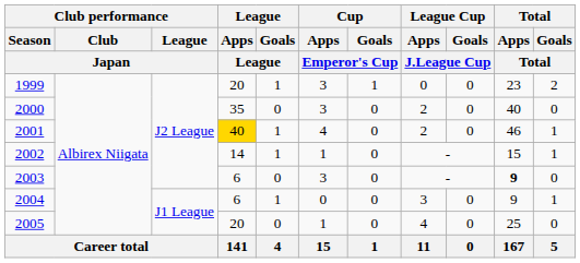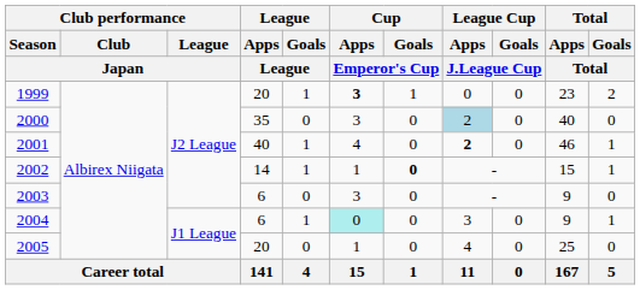1999 | Cup / Apps / Emperor's Cup: normal -> bold
2000 | League Cup / Apps / J.League Cup: no background -> lightblue background
2001 | League / Apps / League: gold background -> no background
2001 | League Cup / Apps / J.League Cup: normal -> bold
2002 | Cup / Goals / Emperor's Cup: normal -> bold
2003 | Total / Apps / Total: bold -> normal
2004 | Cup / Apps / Emperor's Cup: no background -> paleturquoise background
